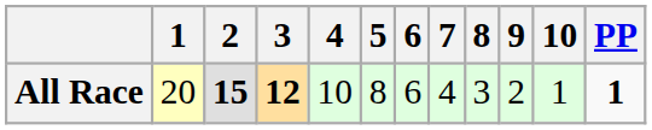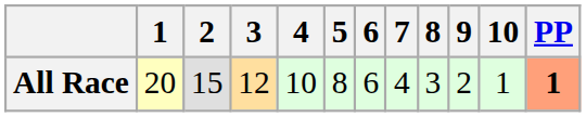row 2 | 2: bold -> normal
row 2 | 3: bold -> normal
row 2 | PP: no background -> lightsalmon background
